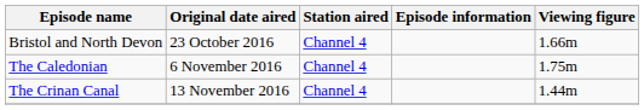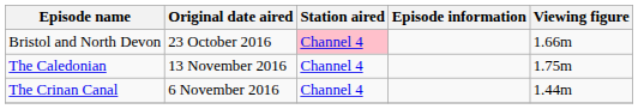Bristol and North Devon | Station aired: no background -> pink background
The Caledonian | Original date aired: 6 November 2016 -> 13 November 2016
The Crinan Canal | Original date aired: 13 November 2016 -> 6 November 2016
